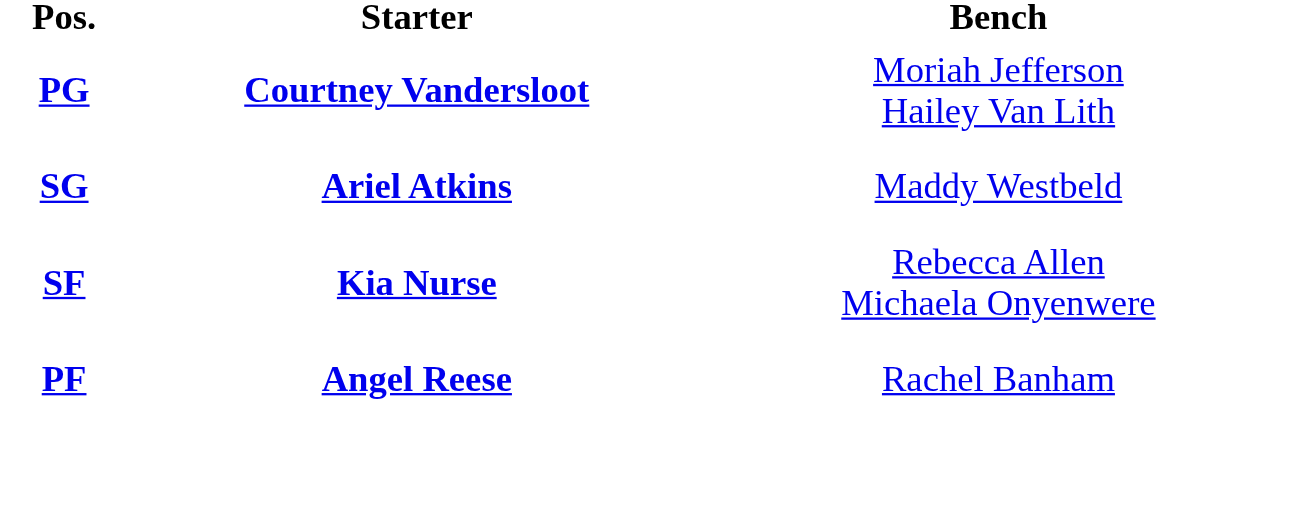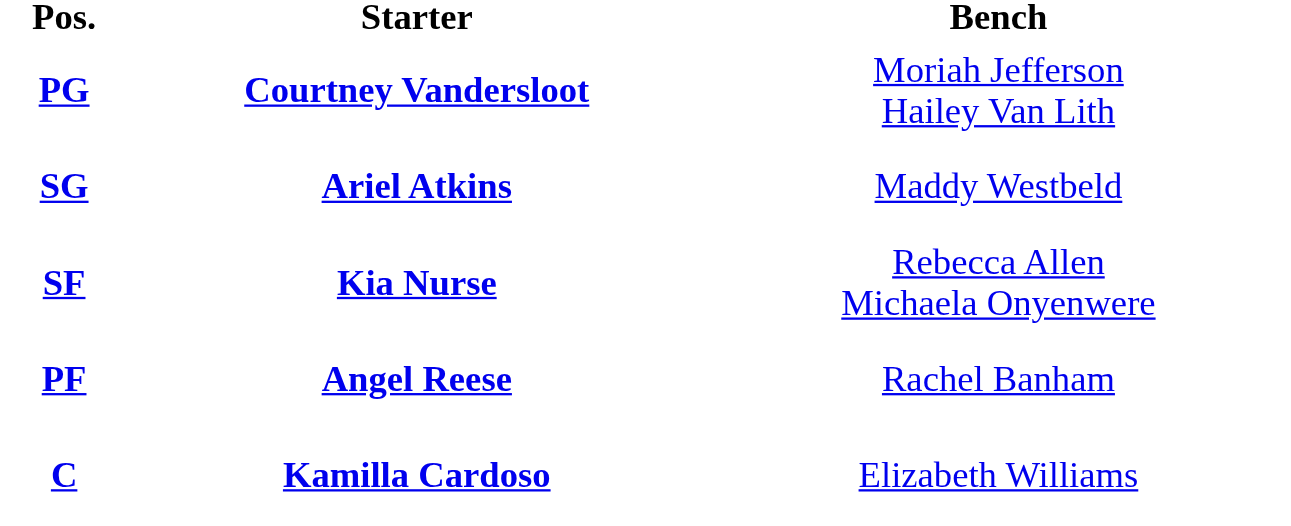+ row: C | Kamilla Cardoso | Elizabeth Williams
